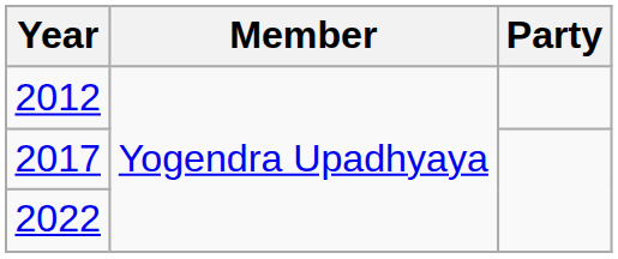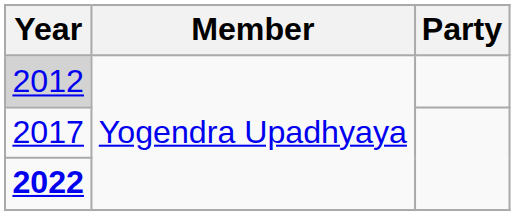2012 | Year: no background -> lightgrey background
2022 | Year: normal -> bold
